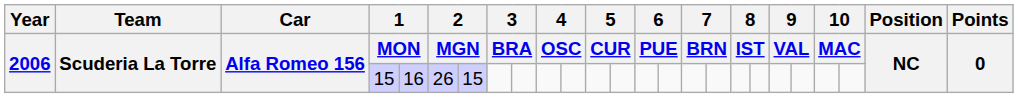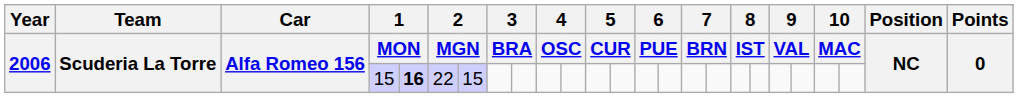row 3 | column 5: normal -> bold
row 3 | column 6: 26 -> 22
